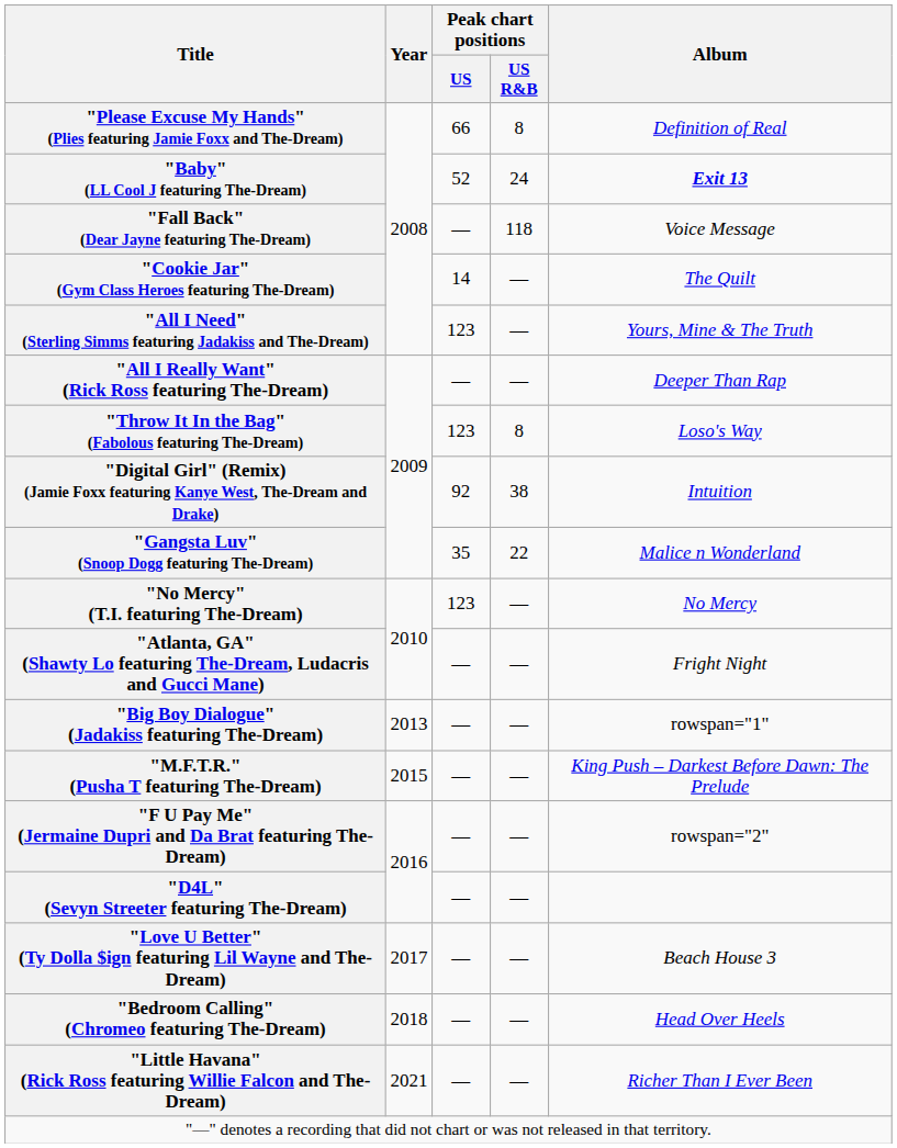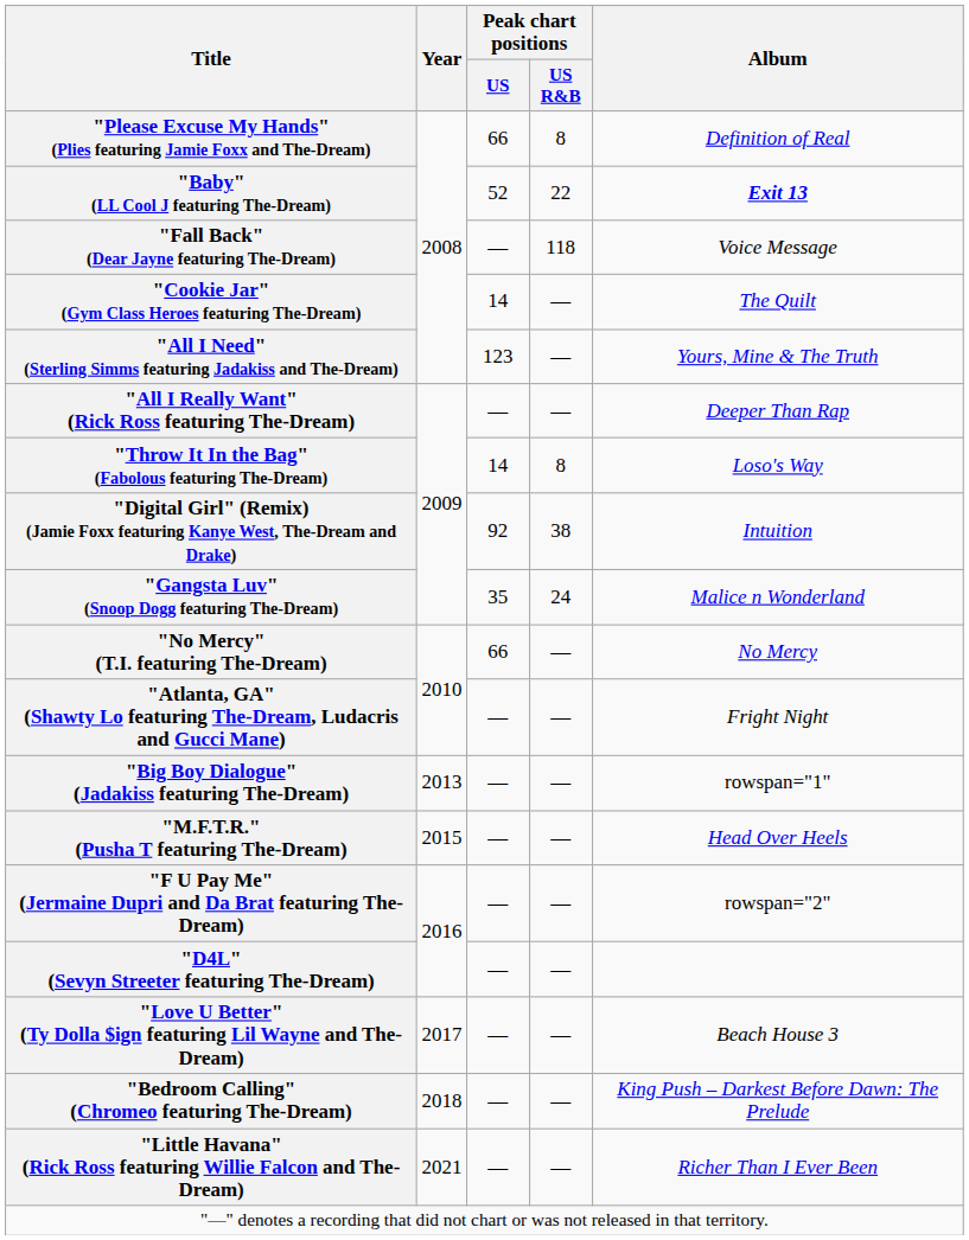"Baby" (LL Cool J featuring The-Dream) | Peak chart positions / US R&B: 24 -> 22
"Throw It In the Bag" (Fabolous featuring The-Dream) | Peak chart positions / US: 123 -> 14
"Gangsta Luv" (Snoop Dogg featuring The-Dream) | Peak chart positions / US R&B: 22 -> 24
"No Mercy" (T.I. featuring The-Dream) | Peak chart positions / US: 123 -> 66
"M.F.T.R." (Pusha T featuring The-Dream) | Album: King Push – Darkest Before Dawn: The Prelude -> Head Over Heels
"Bedroom Calling" (Chromeo featuring The-Dream) | Album: Head Over Heels -> King Push – Darkest Before Dawn: The Prelude
